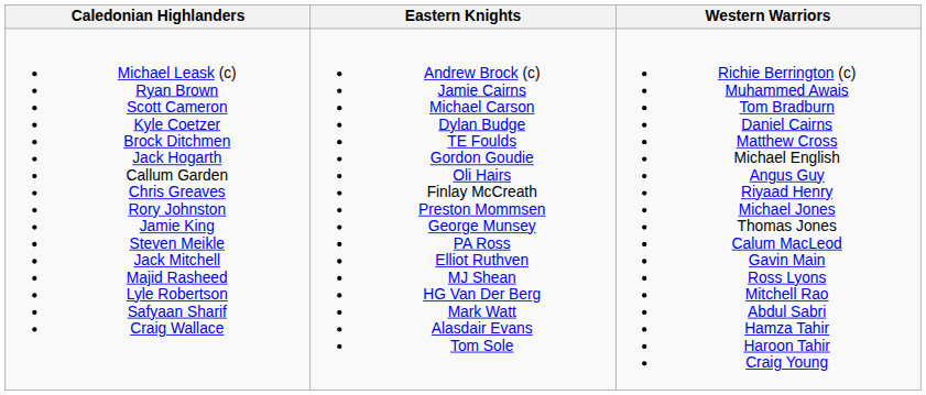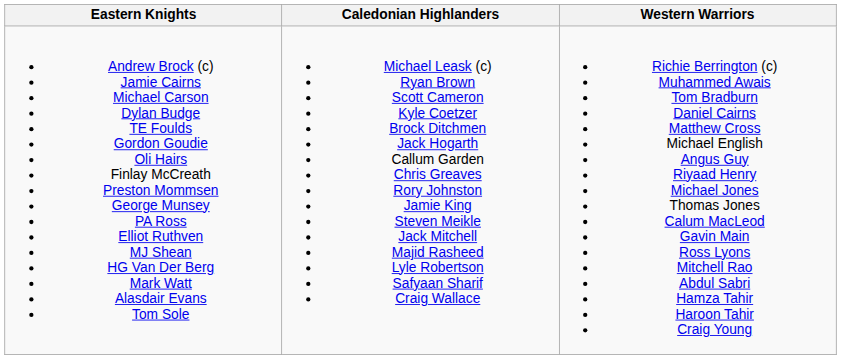columns swapped: Caledonian Highlanders <-> Eastern Knights
